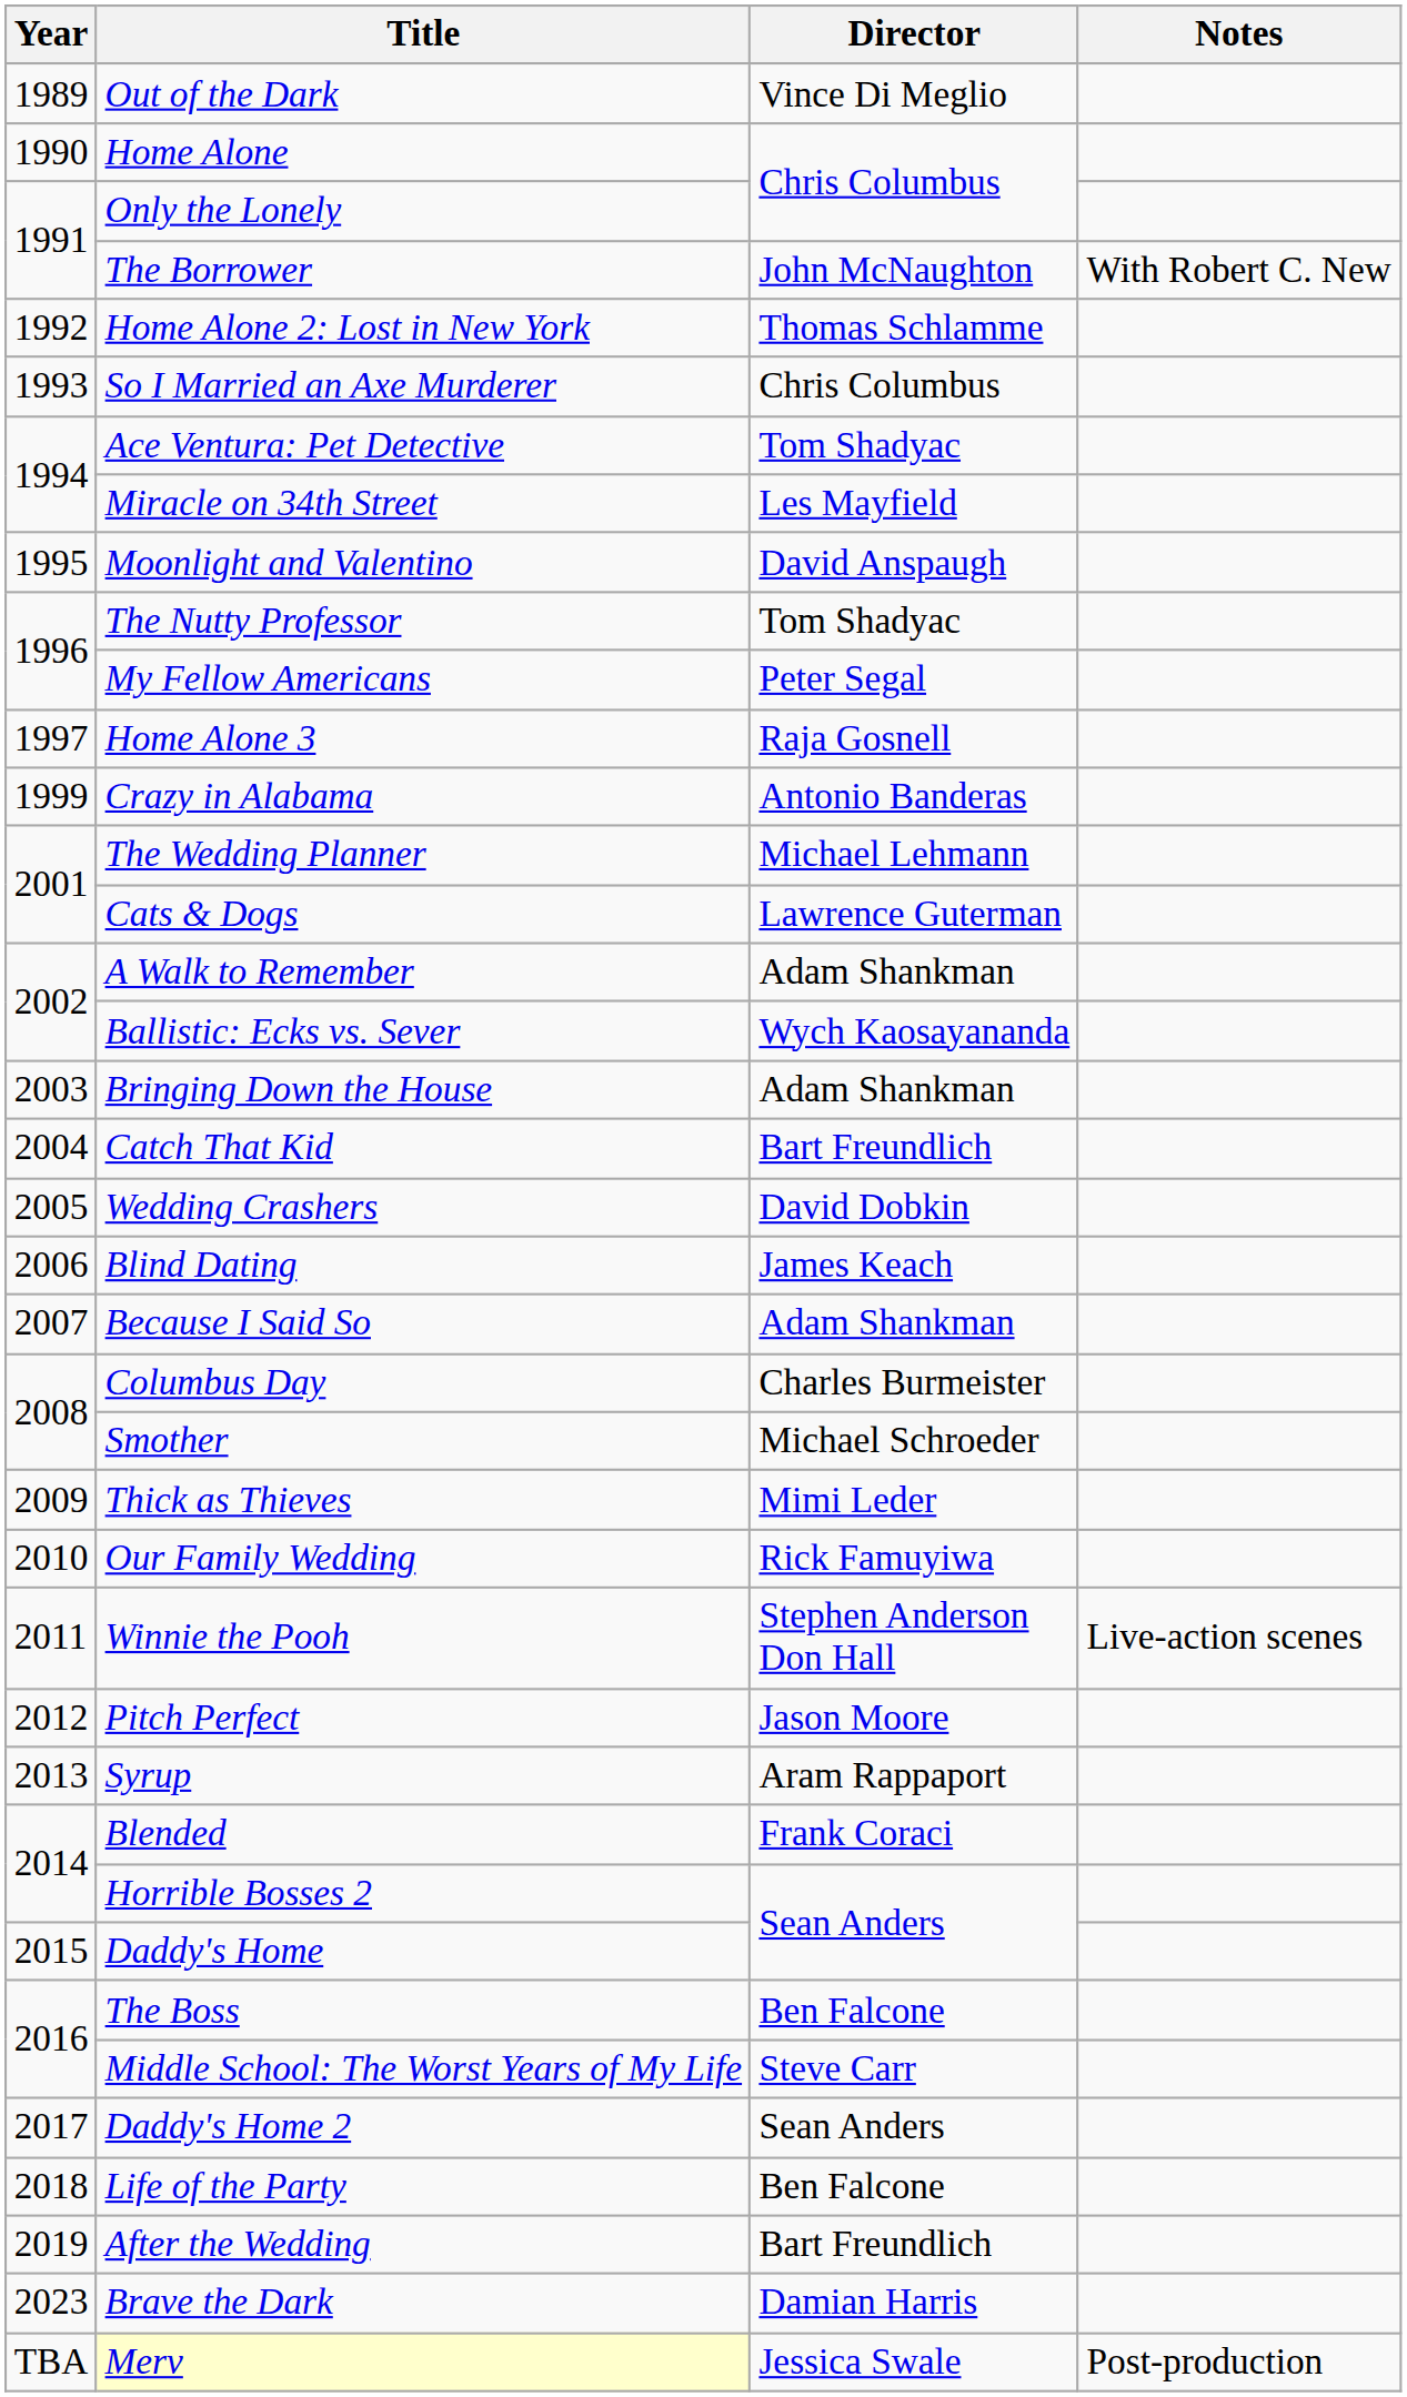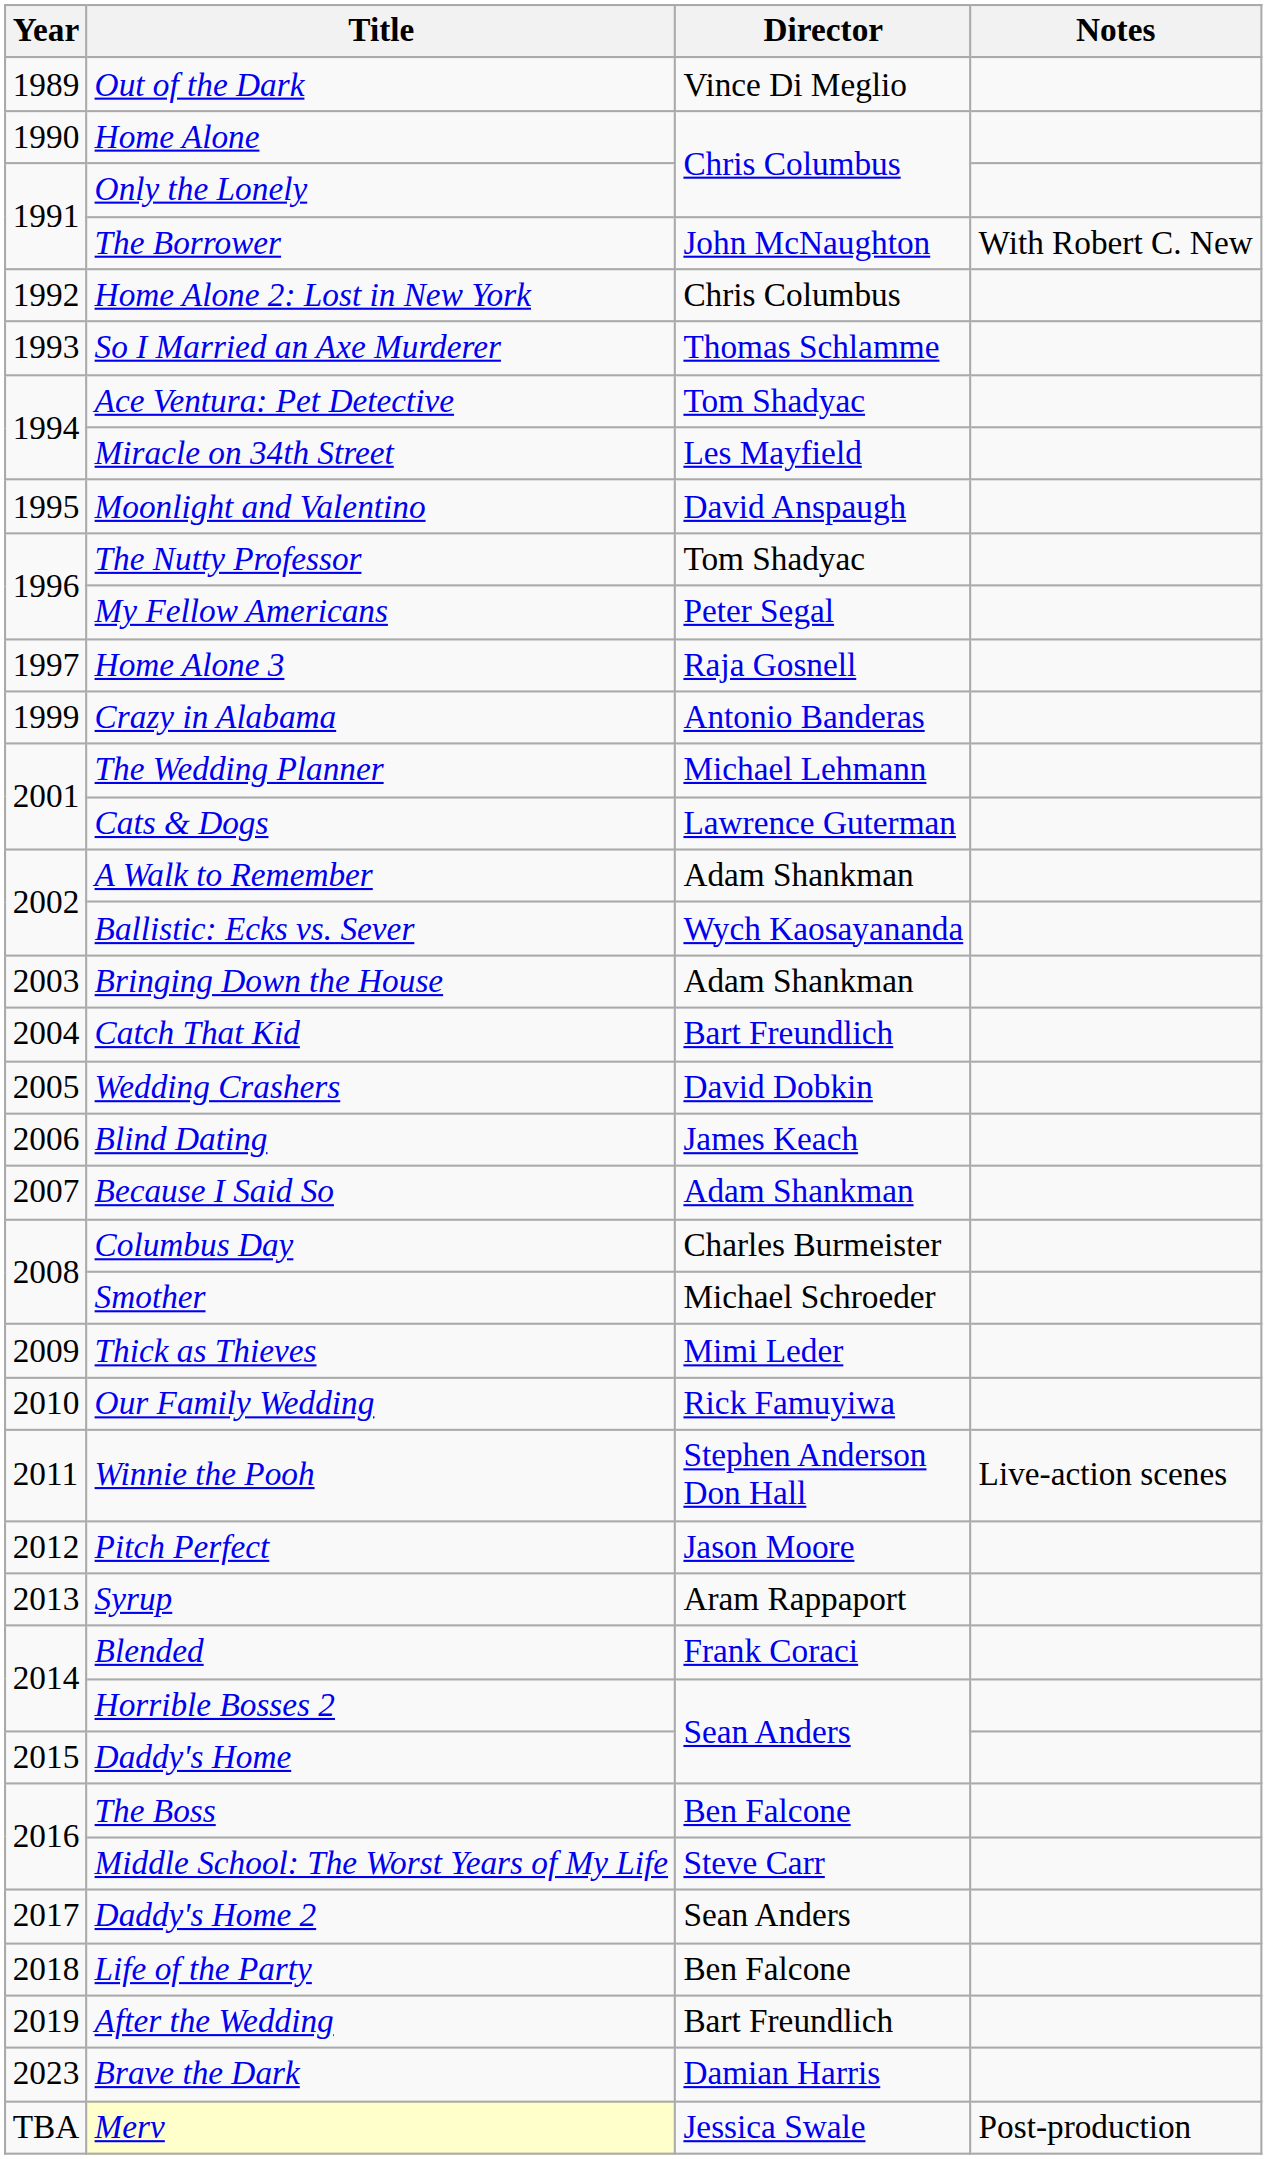Home Alone 2: Lost in New York | Director: Thomas Schlamme -> Chris Columbus
So I Married an Axe Murderer | Director: Chris Columbus -> Thomas Schlamme
